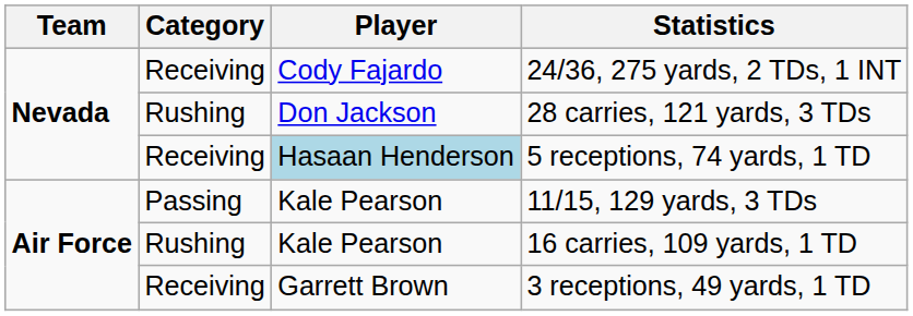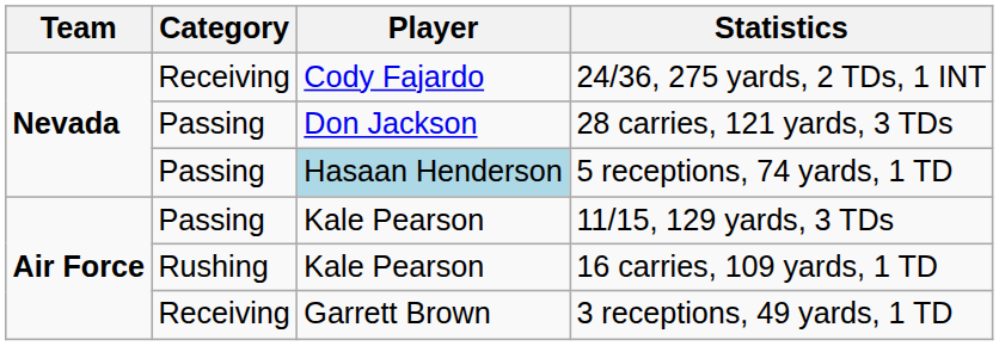28 carries, 121 yards, 3 TDs | Category: Rushing -> Passing
5 receptions, 74 yards, 1 TD | Category: Receiving -> Passing
